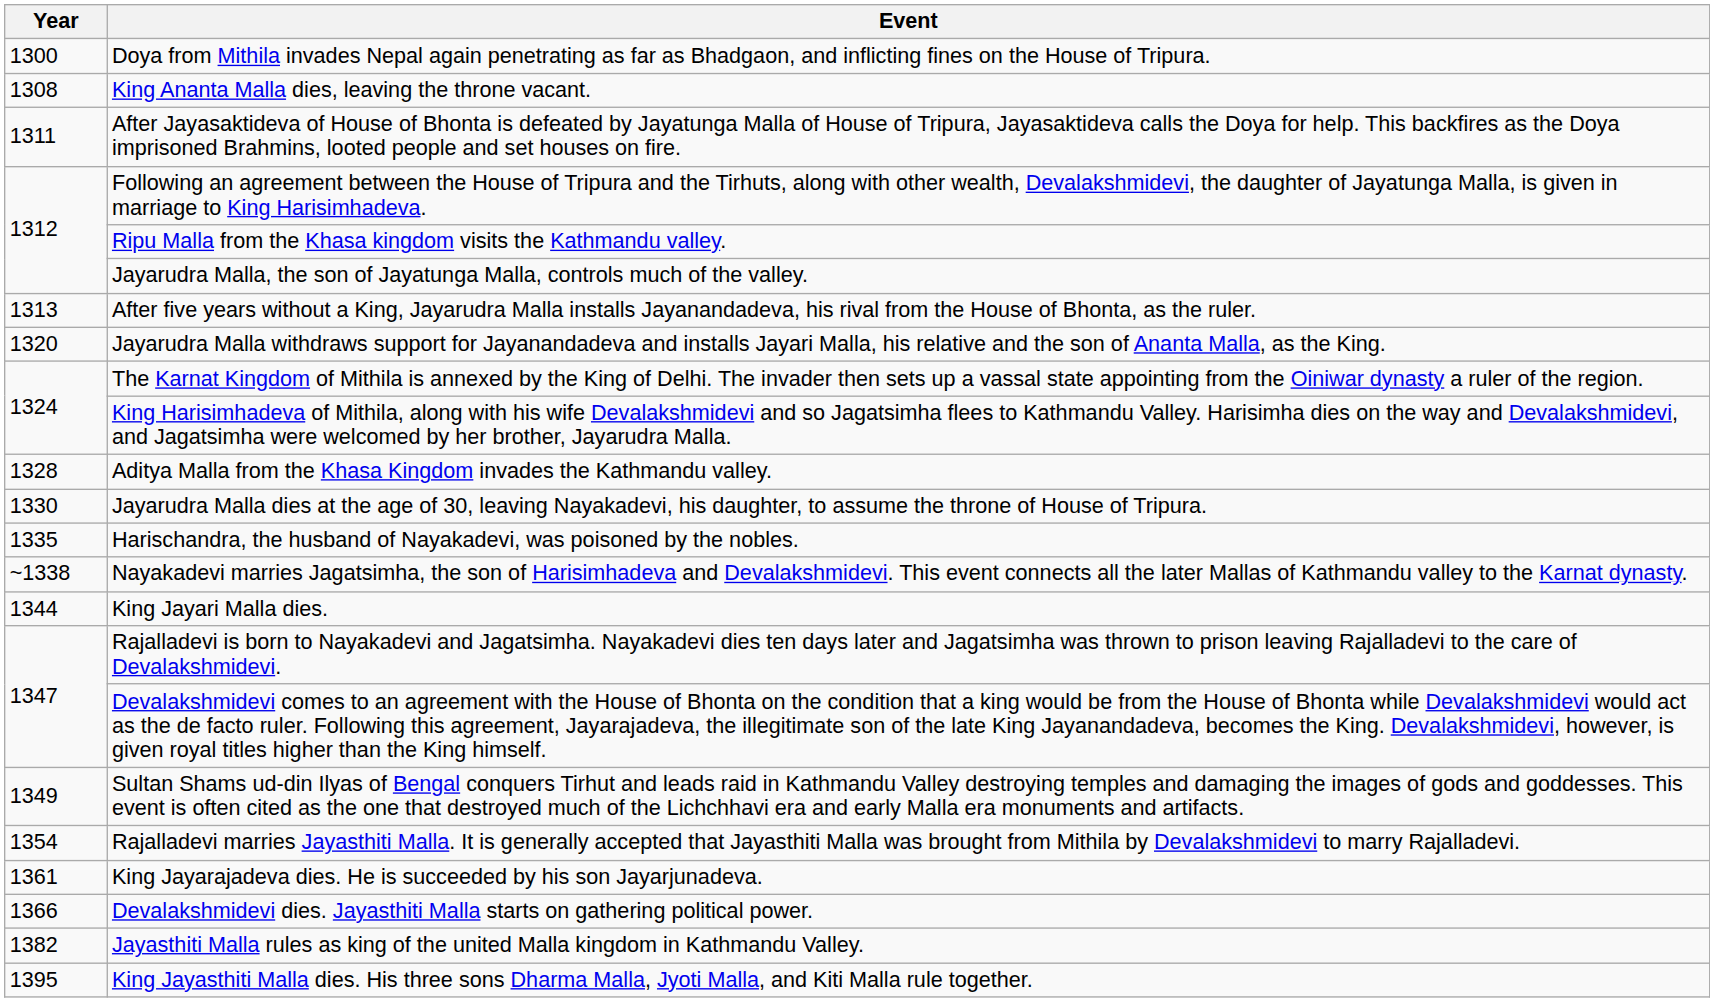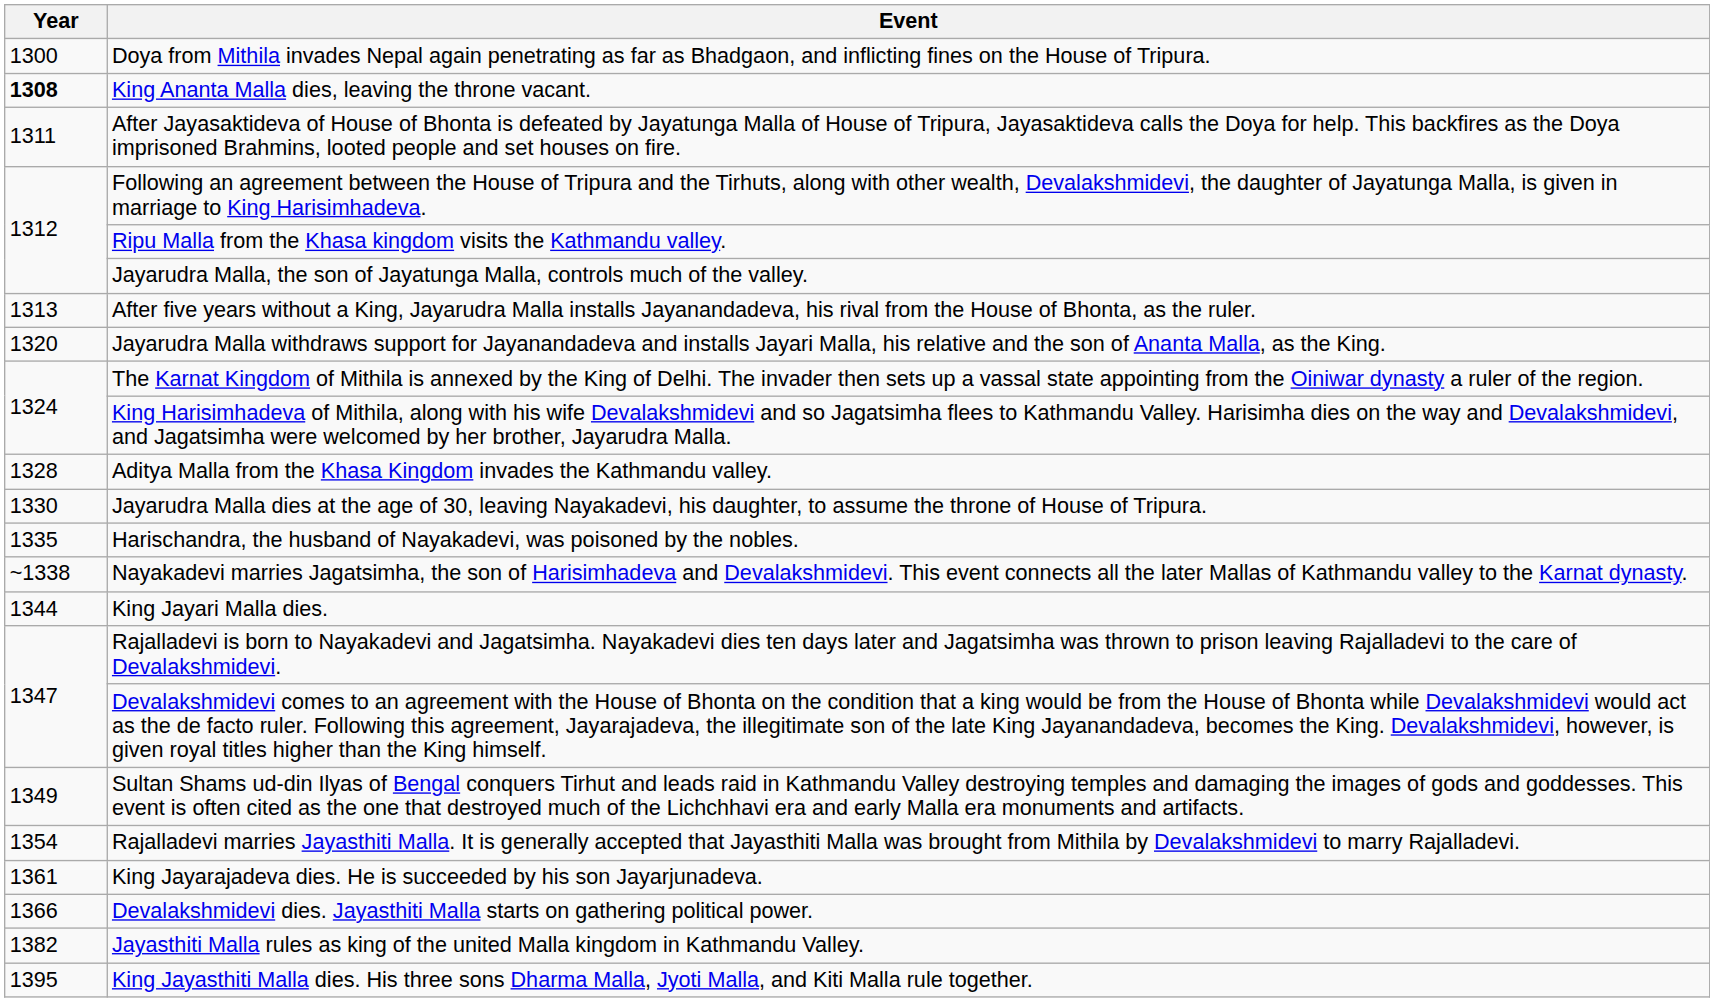King Ananta Malla dies, leaving the throne vacant. | Year: normal -> bold
